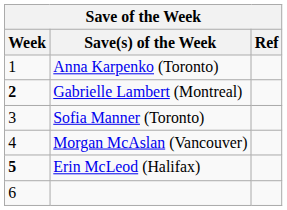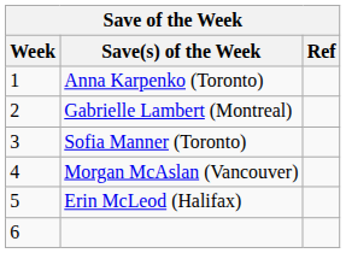Gabrielle Lambert (Montreal) | Week: bold -> normal
Erin McLeod (Halifax) | Week: bold -> normal
